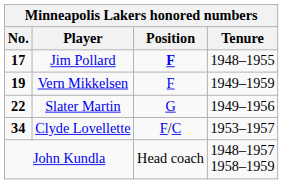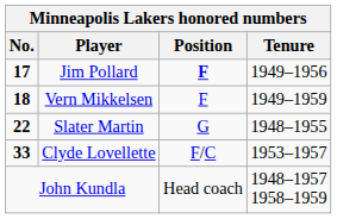Jim Pollard | Tenure: 1948–1955 -> 1949–1956
Vern Mikkelsen | No.: 19 -> 18
Slater Martin | Tenure: 1949–1956 -> 1948–1955
Clyde Lovellette | No.: 34 -> 33
